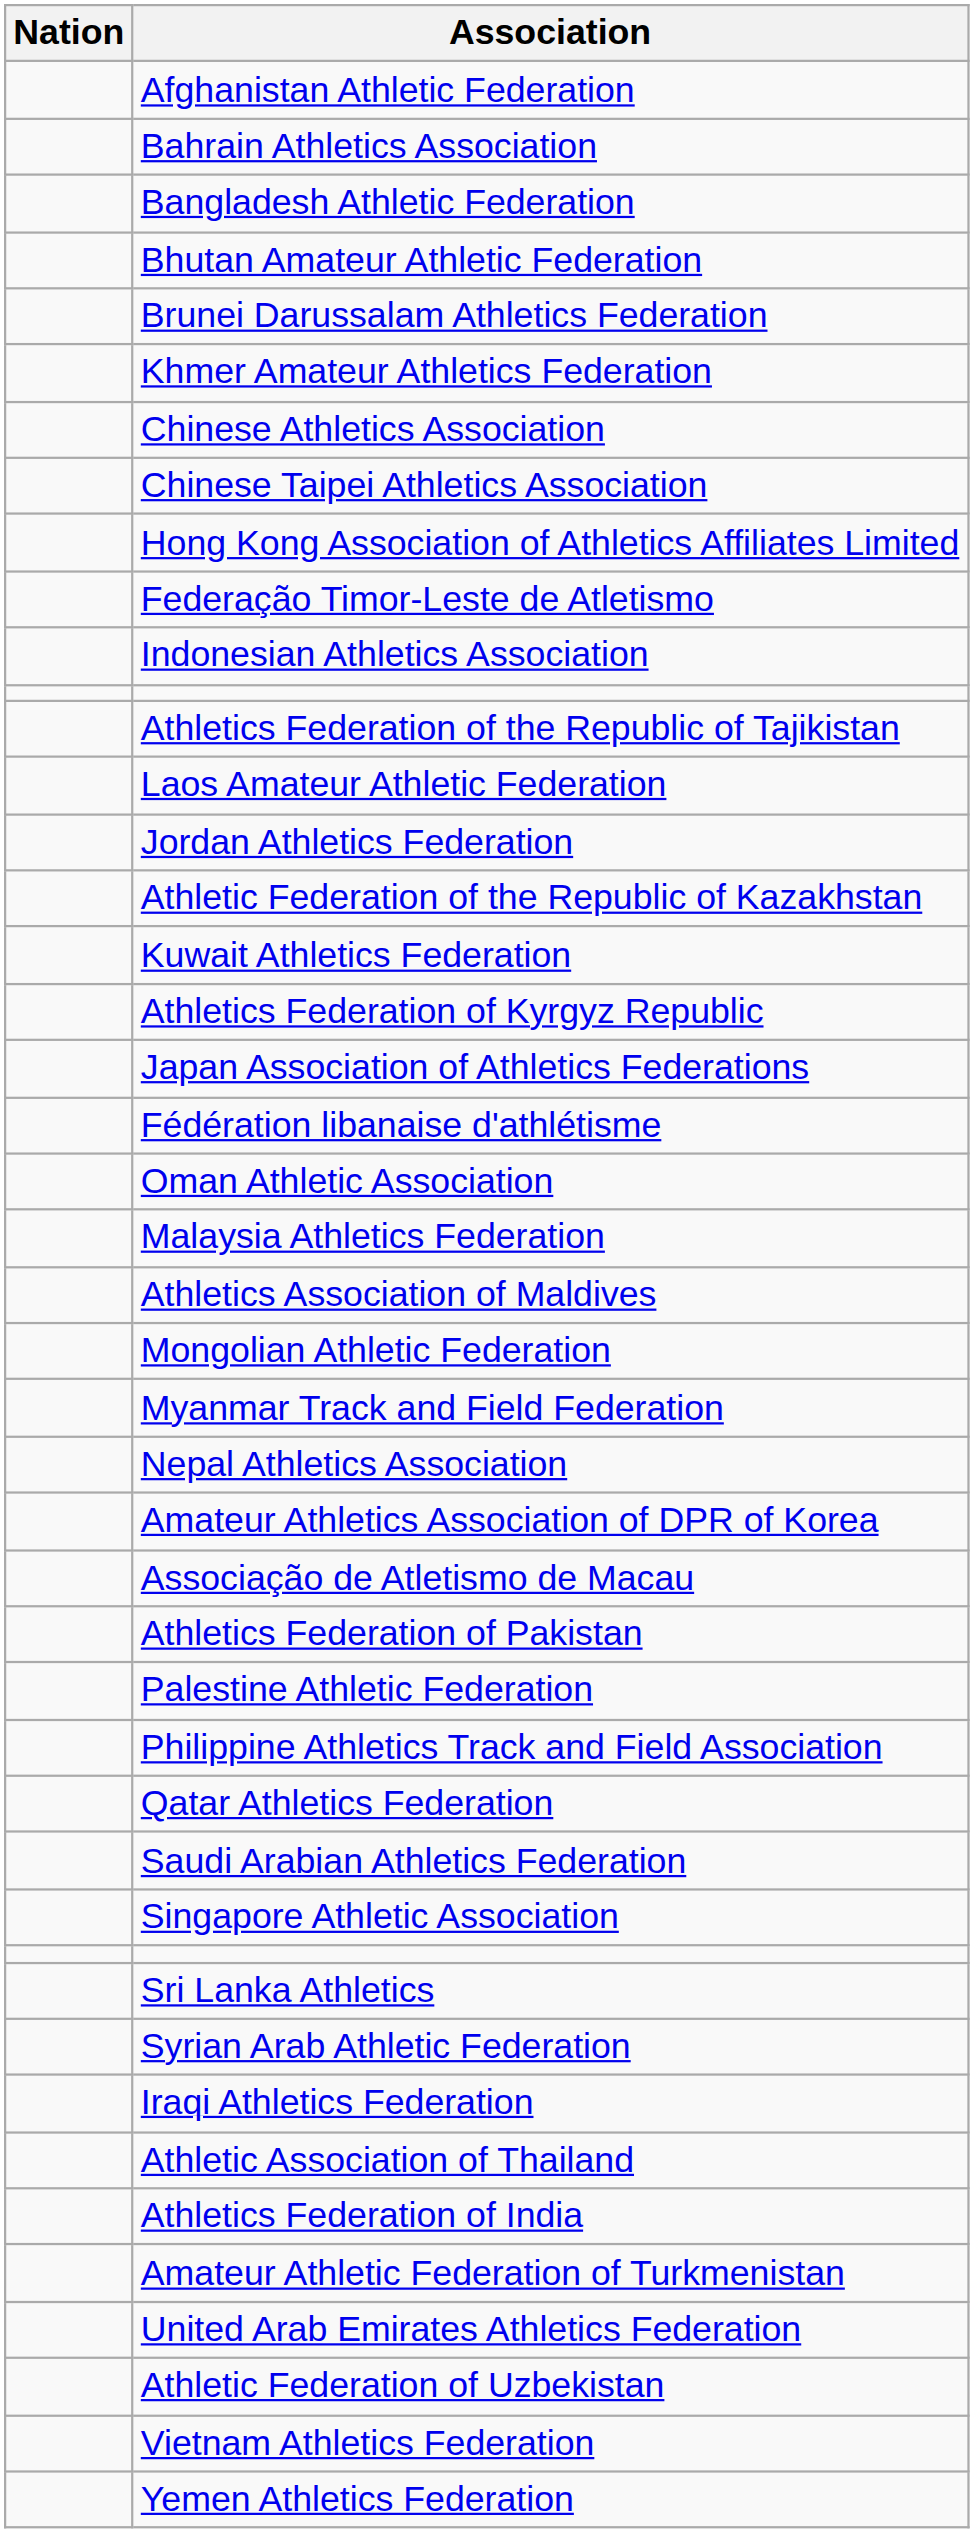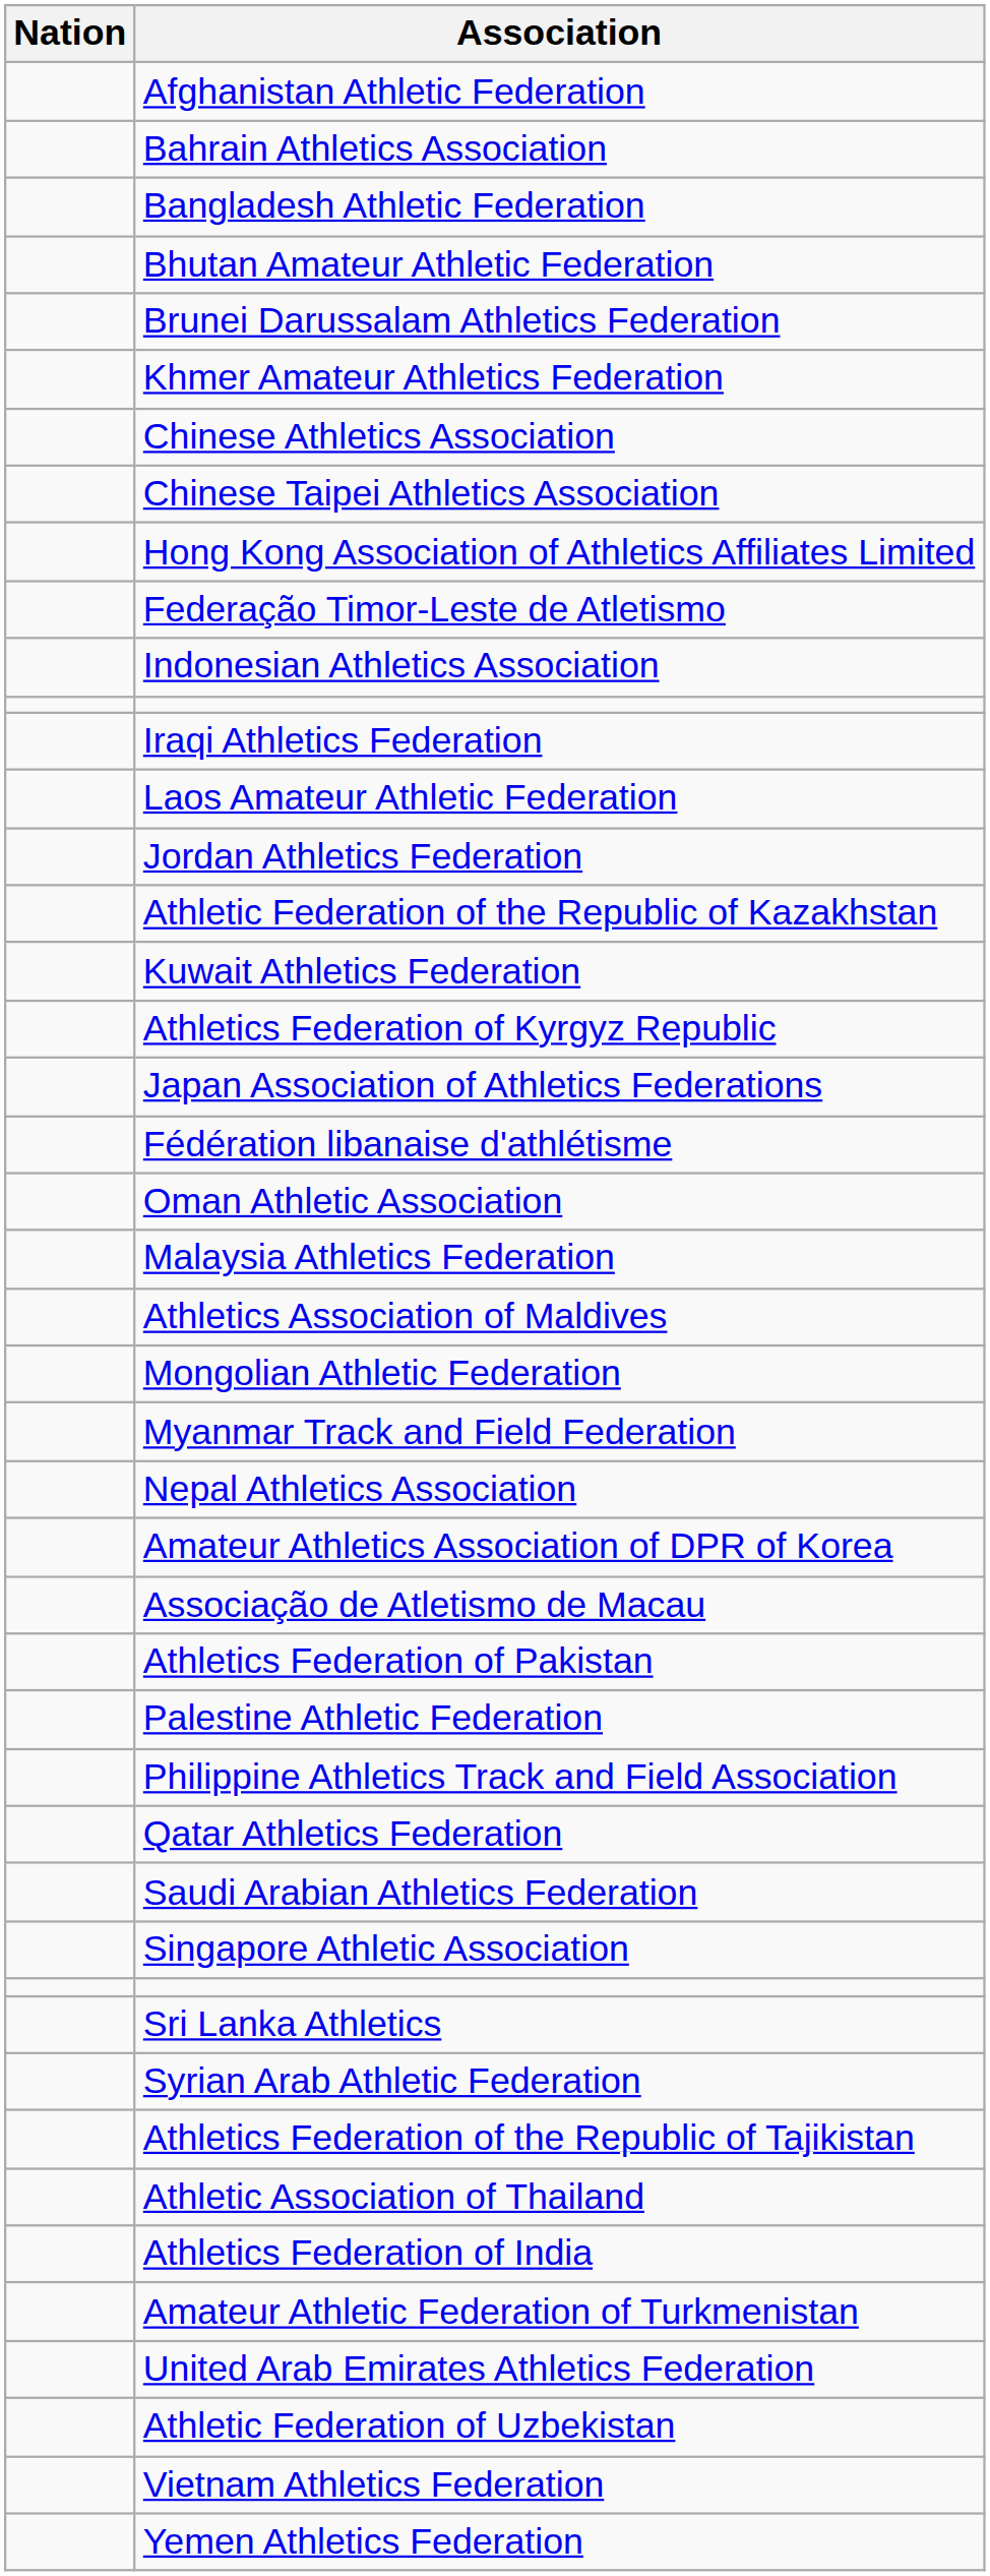row 14 | Association: Athletics Federation of the Republic of Tajikistan -> Iraqi Athletics Federation
row 39 | Association: Iraqi Athletics Federation -> Athletics Federation of the Republic of Tajikistan
